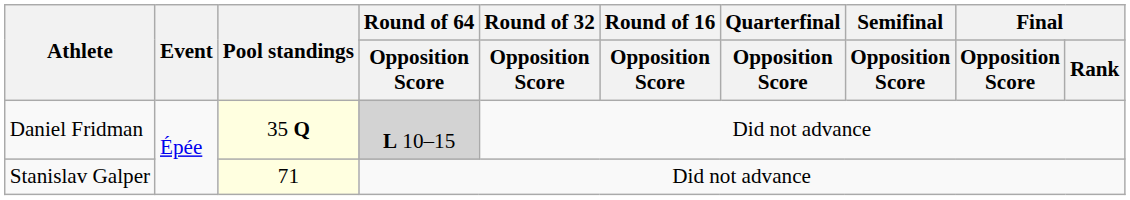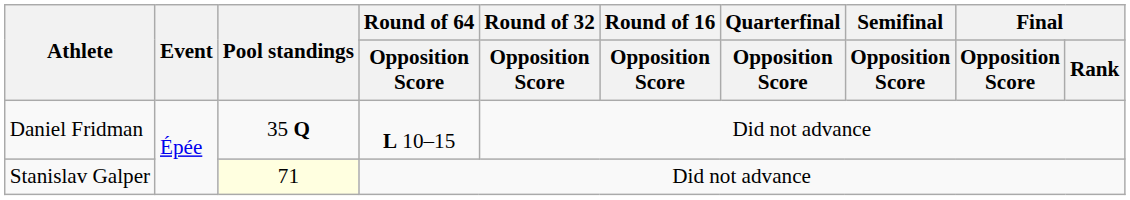Daniel Fridman | Pool standings: lightyellow background -> no background
Daniel Fridman | Round of 64 / Opposition Score: lightgrey background -> no background
